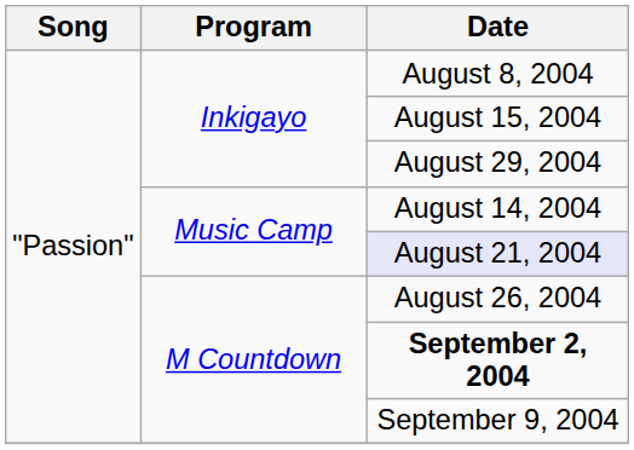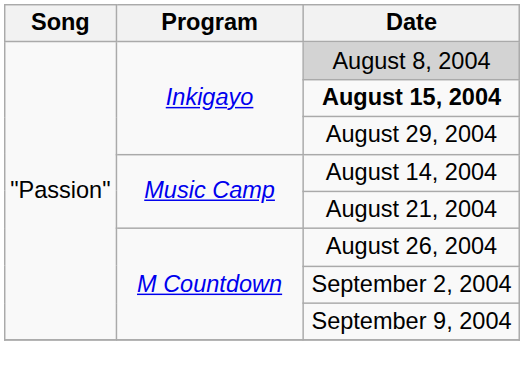August 8, 2004 | Date: no background -> lightgrey background
August 15, 2004 | Date: normal -> bold
August 21, 2004 | Date: lavender background -> no background
September 2, 2004 | Date: bold -> normal
